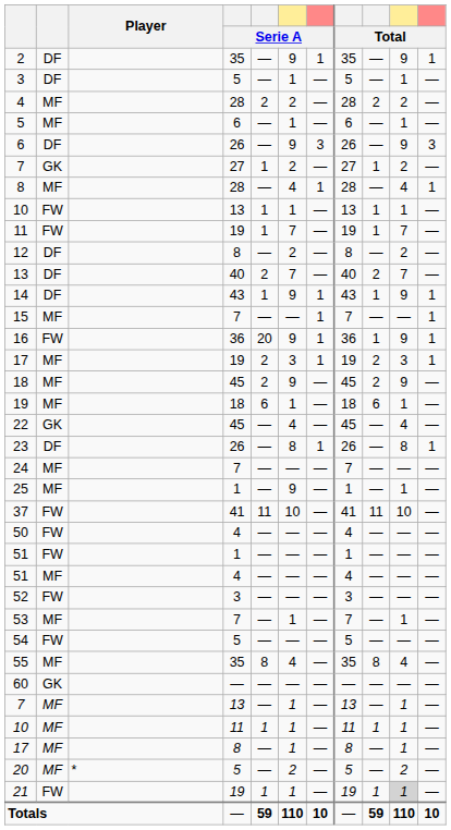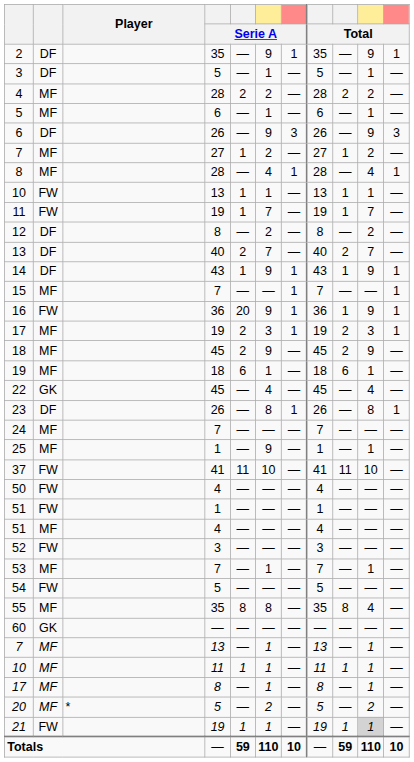7 / 27 | column 2: GK -> MF
55 | column 6: 4 -> 8
